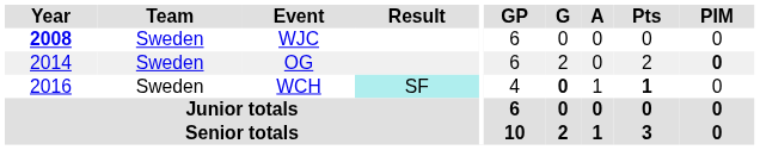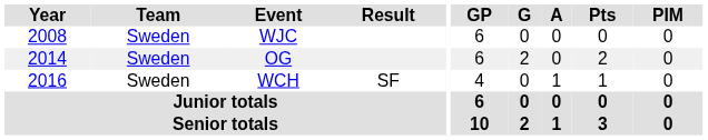WJC | Year: bold -> normal
OG | PIM: bold -> normal
WCH | Result: paleturquoise background -> no background
WCH | G: bold -> normal
WCH | Pts: bold -> normal
